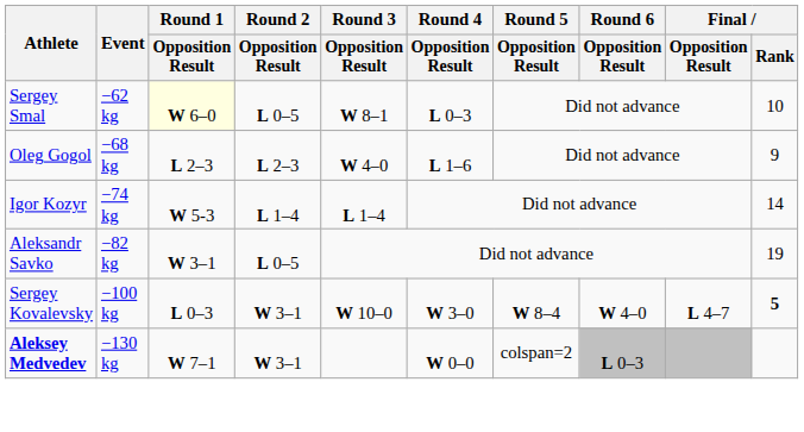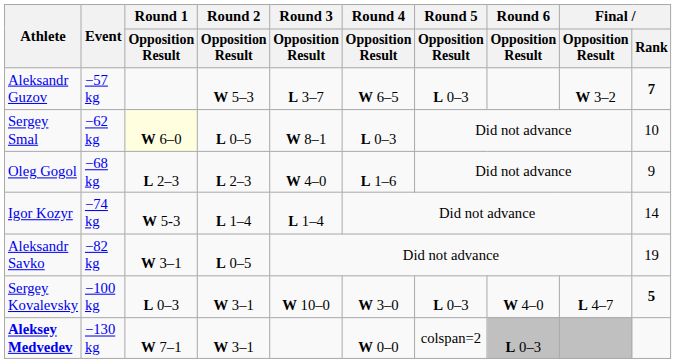+ row: Aleksandr Guzov | −57 kg | W 5–3 | L 3–7 | W 6–5 | L 0–3 | W 3–2 | 7
Sergey Kovalevsky | Round 5 / Opposition Result: W 8–4 -> L 0–3
